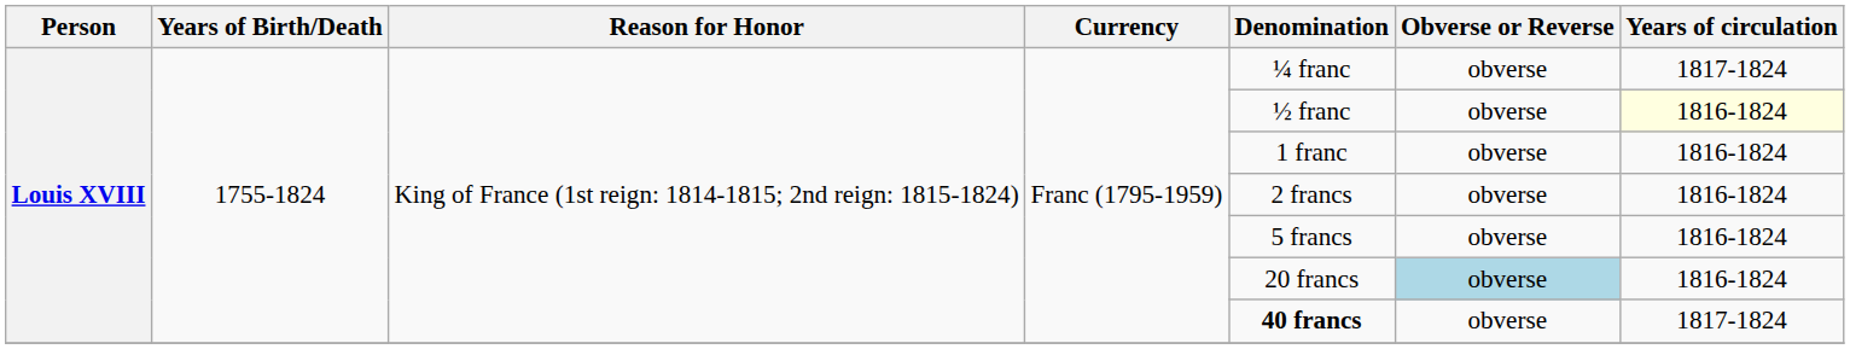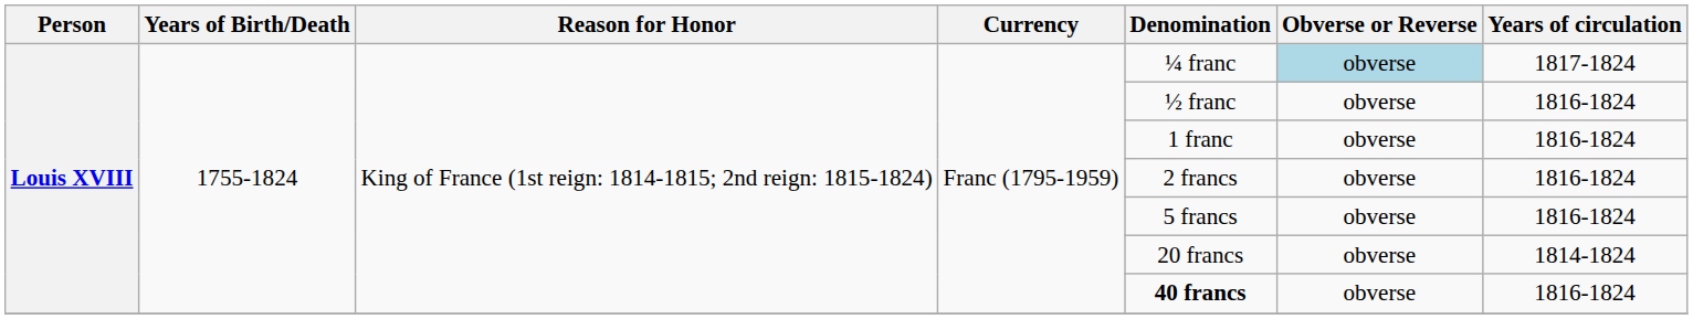row 2 | Obverse or Reverse: no background -> lightblue background
row 3 | Years of circulation: lightyellow background -> no background
row 7 | Obverse or Reverse: lightblue background -> no background
row 7 | Years of circulation: 1816-1824 -> 1814-1824
row 8 | Years of circulation: 1817-1824 -> 1816-1824
